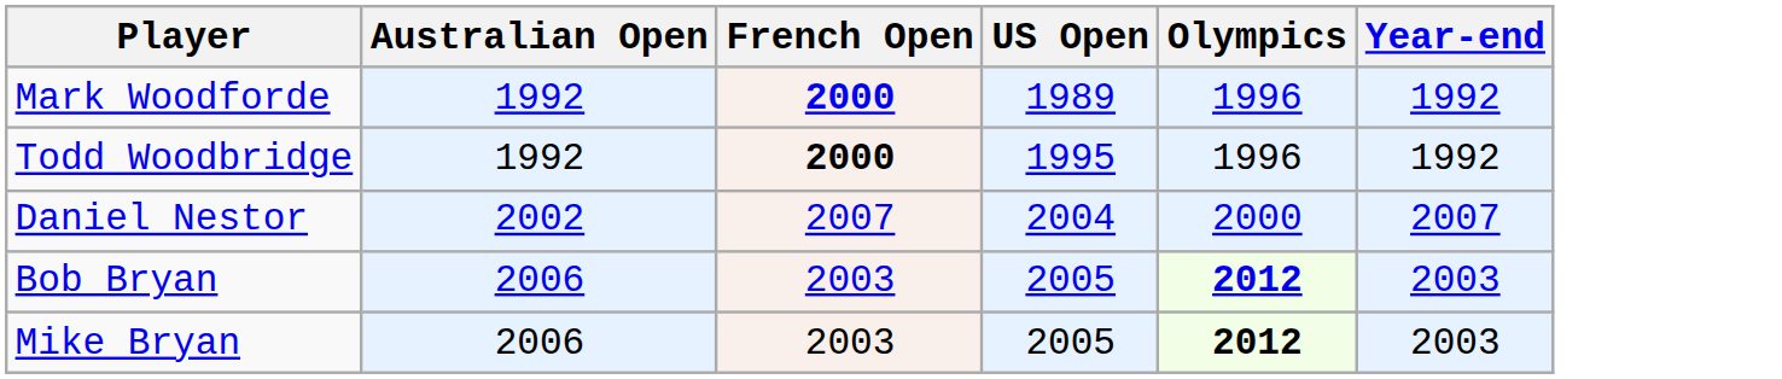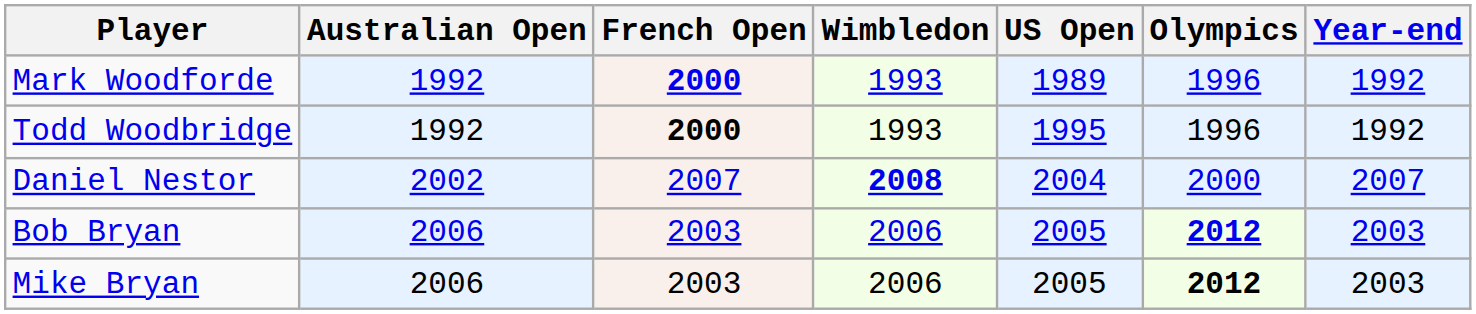+ column: Wimbledon | 1993 | 1993 | 2008 | 2006 | 2006
